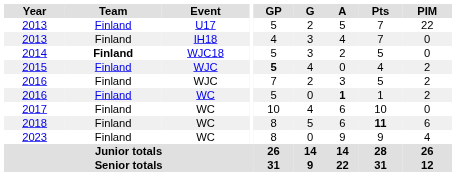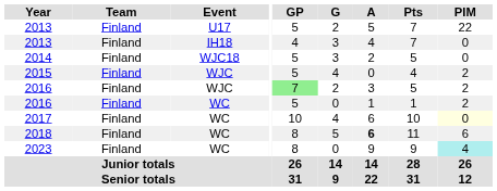2014 | Team: bold -> normal
2015 | GP: bold -> normal
2016 / WJC | GP: no background -> lightgreen background
2016 / WC | A: bold -> normal
2017 | PIM: no background -> lightyellow background
2018 | A: normal -> bold
2018 | Pts: bold -> normal
2023 | PIM: no background -> paleturquoise background
